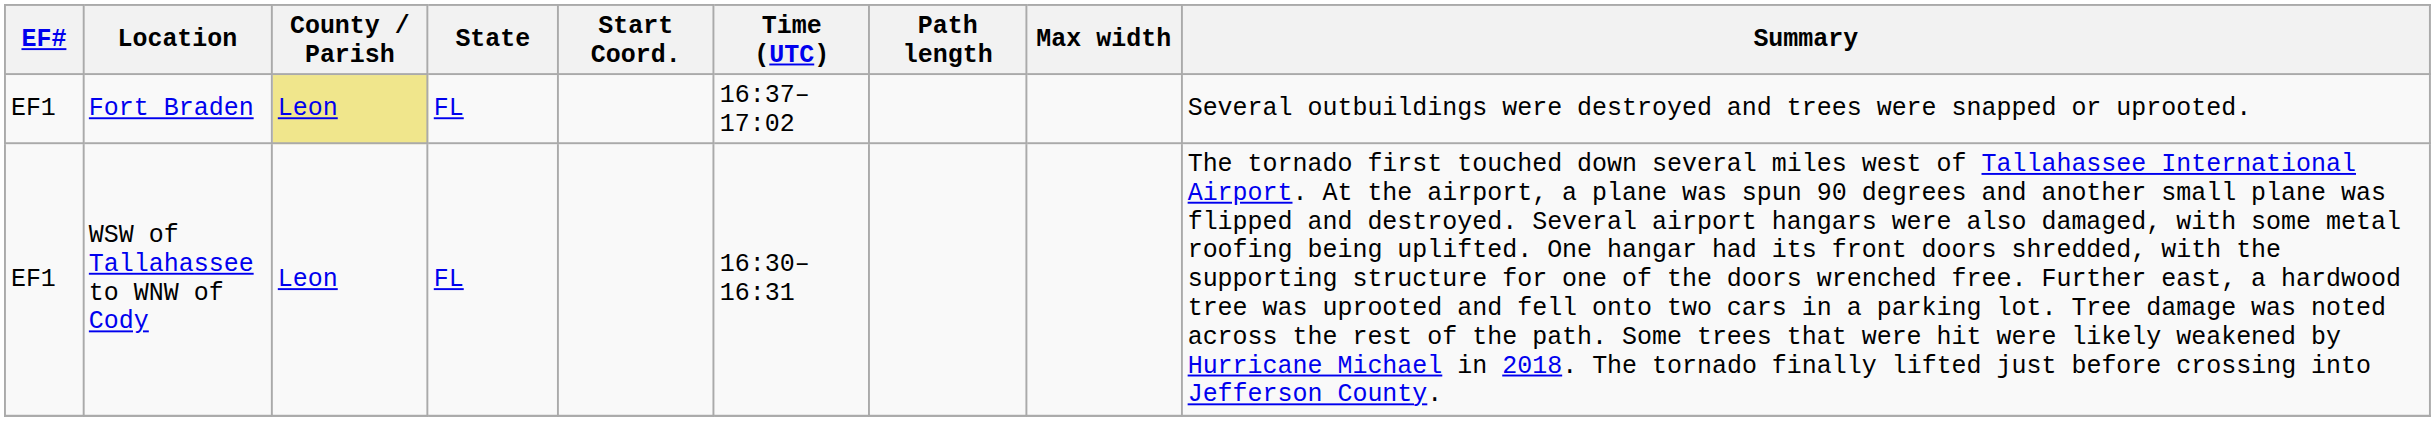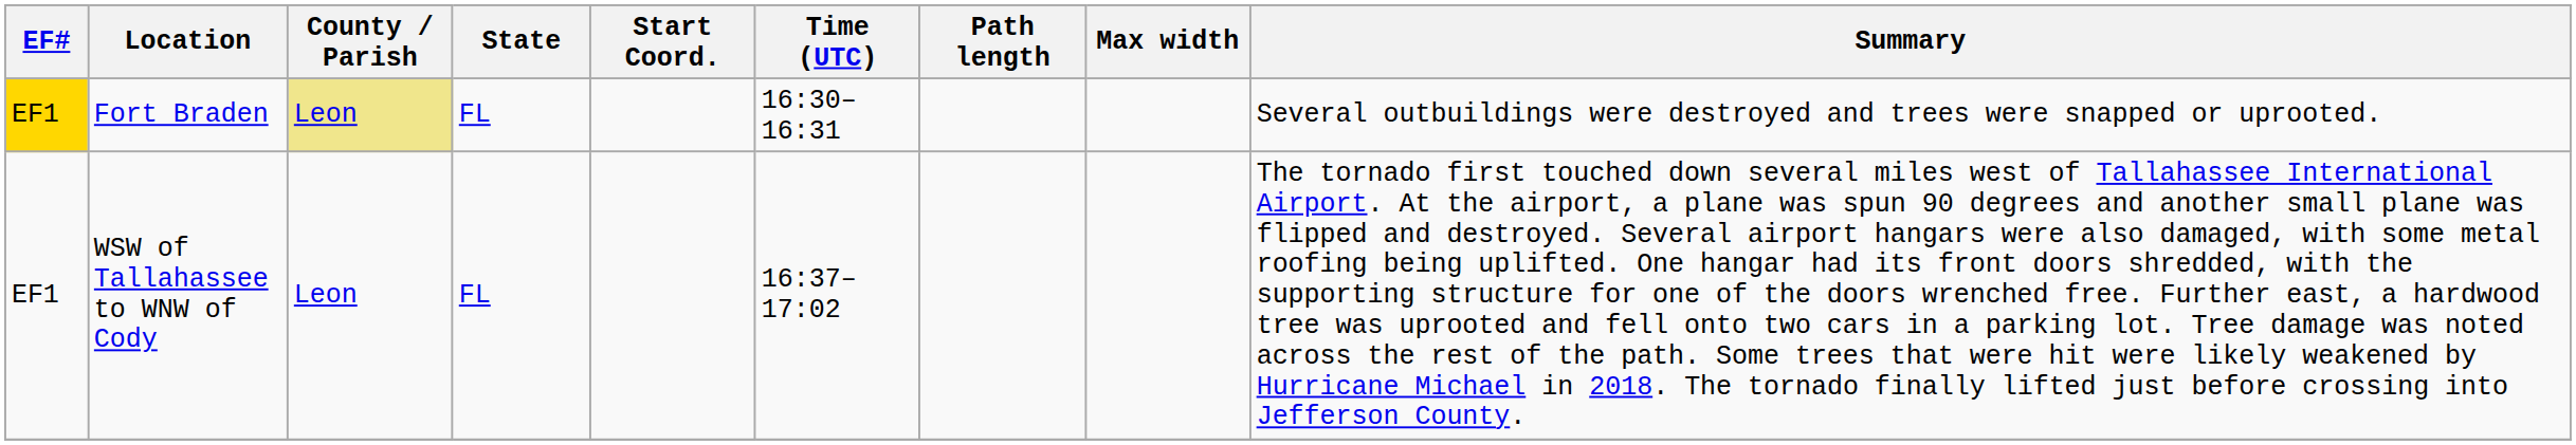Fort Braden | EF#: no background -> gold background
Fort Braden | Time (UTC): 16:37–17:02 -> 16:30–16:31
WSW of Tallahassee to WNW of Cody | Time (UTC): 16:30–16:31 -> 16:37–17:02
